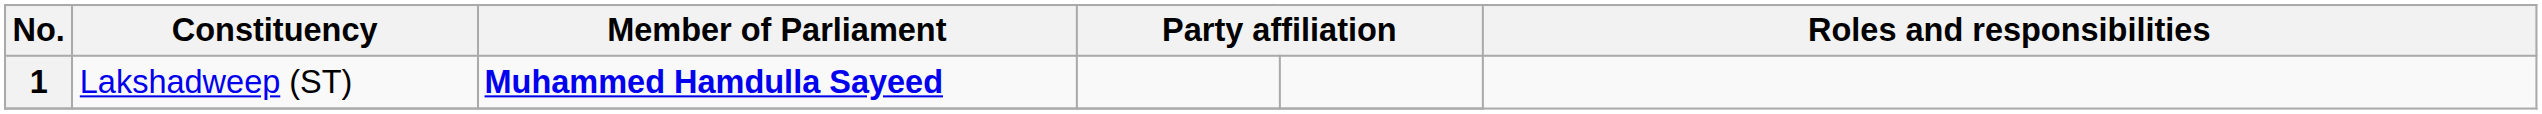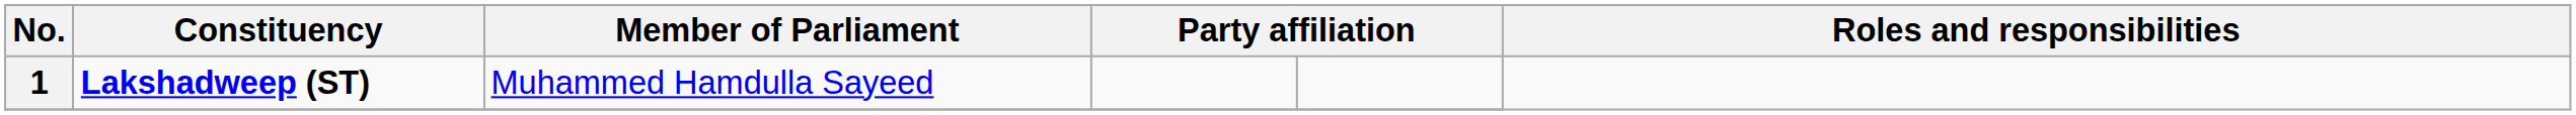1 | Constituency: normal -> bold
1 | Member of Parliament: bold -> normal
